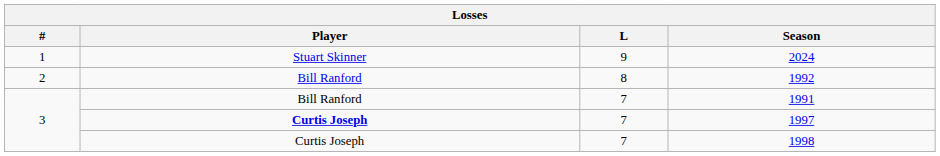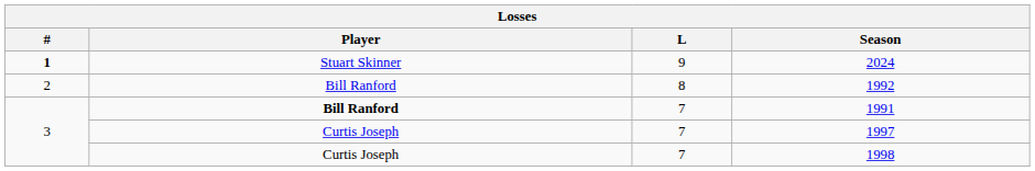2024 | #: normal -> bold
1991 | Player: normal -> bold
1997 | Player: bold -> normal
